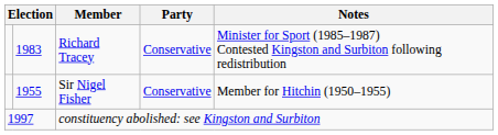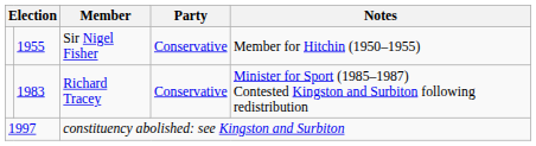rows swapped: Sir Nigel Fisher <-> Richard Tracey
